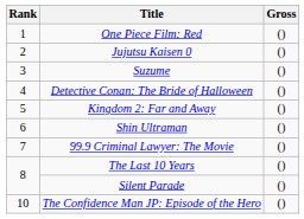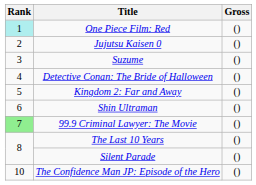One Piece Film: Red | Rank: no background -> paleturquoise background
99.9 Criminal Lawyer: The Movie | Rank: no background -> lightgreen background
